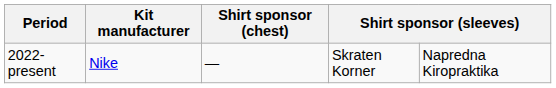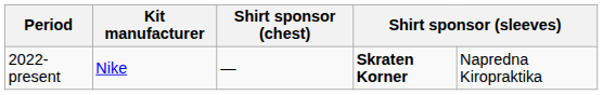2022-present | column 4: normal -> bold
